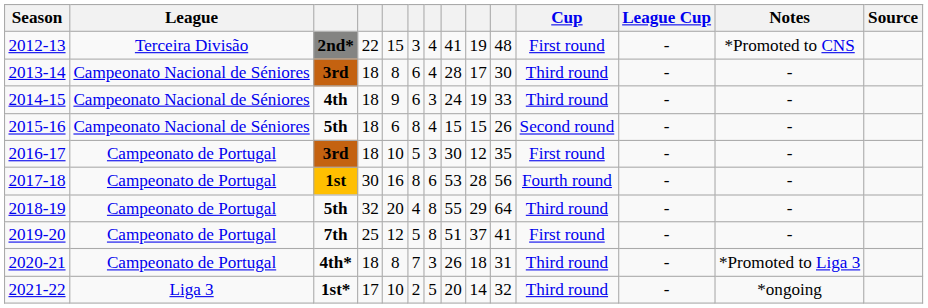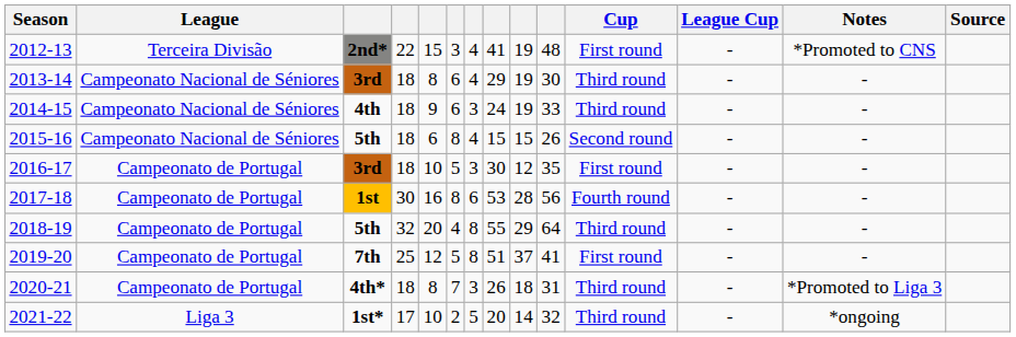2013-14 | column 8: 28 -> 29
2013-14 | column 9: 17 -> 19
